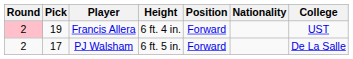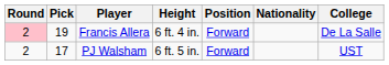Francis Allera | College: UST -> De La Salle
PJ Walsham | College: De La Salle -> UST
